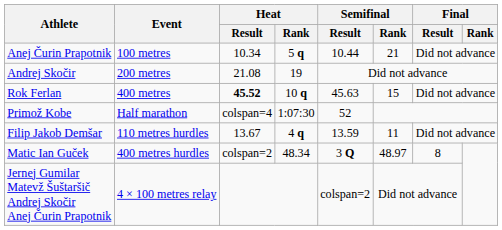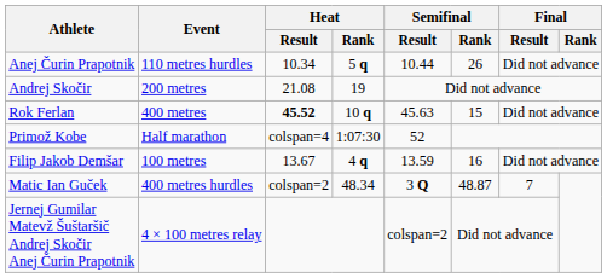Anej Čurin Prapotnik | Event: 100 metres -> 110 metres hurdles
Anej Čurin Prapotnik | Semifinal / Rank: 21 -> 26
Filip Jakob Demšar | Event: 110 metres hurdles -> 100 metres
Filip Jakob Demšar | Semifinal / Rank: 11 -> 16
Matic Ian Guček | Semifinal / Rank: 48.97 -> 48.87
Matic Ian Guček | Final / Result: 8 -> 7
